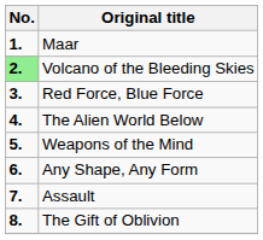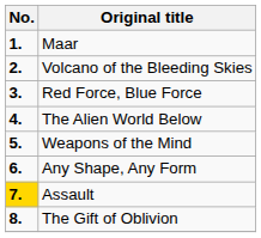Volcano of the Bleeding Skies | No.: lightgreen background -> no background
Assault | No.: no background -> gold background
